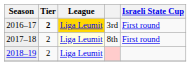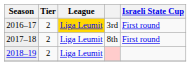3rd | Tier: bold -> normal
8th | League: lightyellow background -> no background
